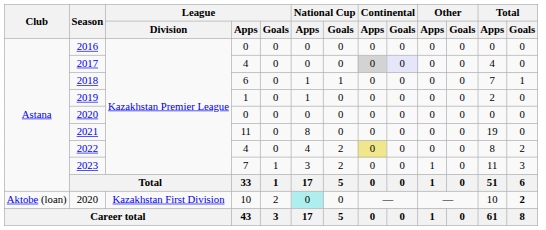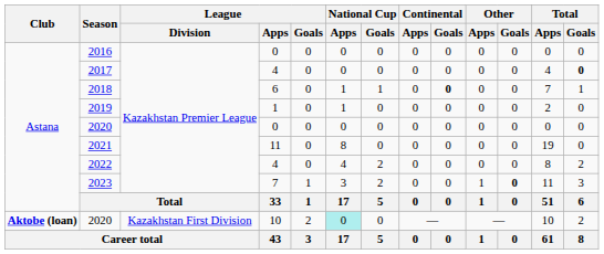2017 | Continental / Apps: lightgrey background -> no background
2017 | Continental / Goals: lavender background -> no background
2017 | Total / Goals: normal -> bold
2018 | Continental / Goals: normal -> bold
2022 | Continental / Apps: khaki background -> no background
2023 | Other / Goals: normal -> bold
2020 / 10 | Club: normal -> bold
2020 / 10 | Total / Goals: bold -> normal
